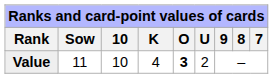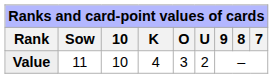Value | O: bold -> normal
